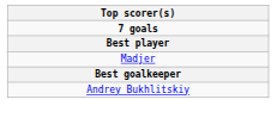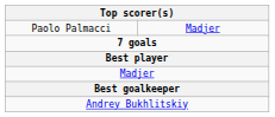+ row: Paolo Palmacci | Madjer
